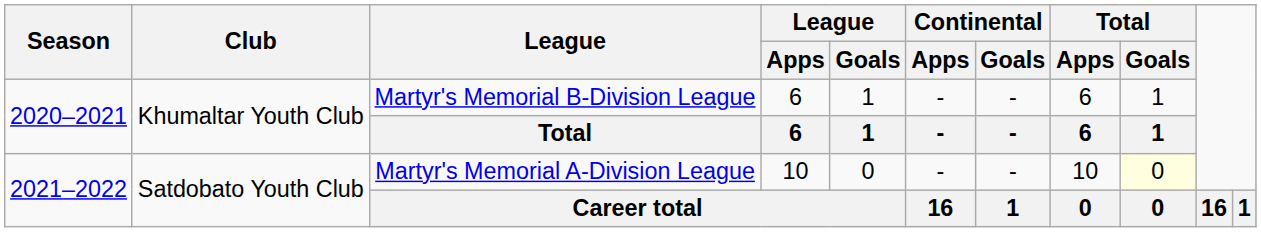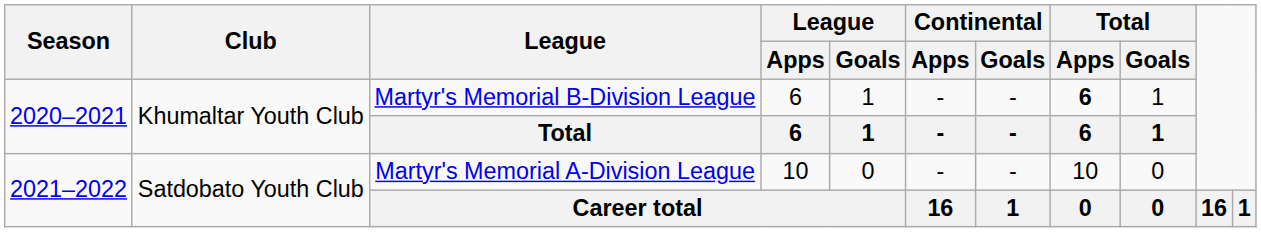Khumaltar Youth Club / Martyr's Memorial B-Division League | Total / Apps: normal -> bold
Satdobato Youth Club / Martyr's Memorial A-Division League | Total / Goals: lightyellow background -> no background
